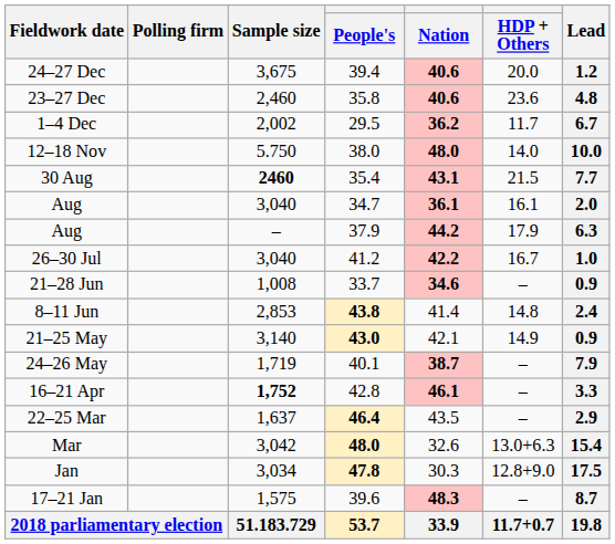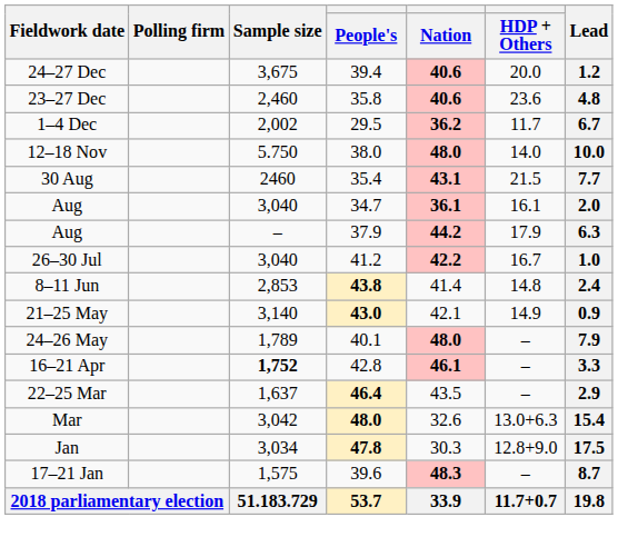30 Aug | Sample size: bold -> normal
- row: 21–28 Jun | 1,008 | 33.7 | 34.6 | – | 0.9
24–26 May | Sample size: 1,719 -> 1,789
24–26 May | Nation: 38.7 -> 48.0
